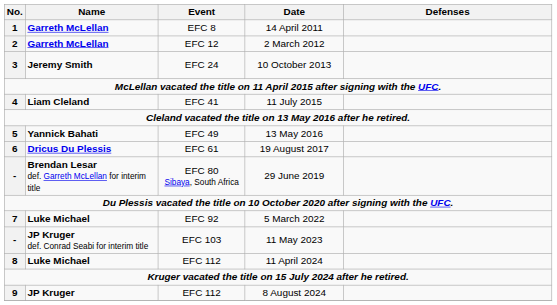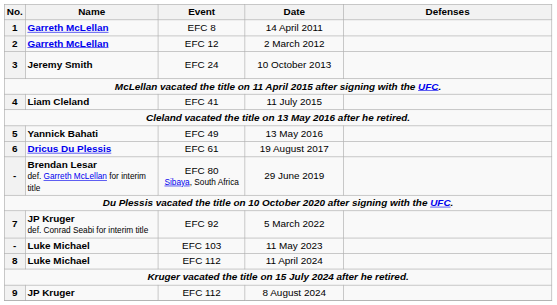5 March 2022 | Name: Luke Michael -> JP Kruger def. Conrad Seabi for interim title
11 May 2023 | Name: JP Kruger def. Conrad Seabi for interim title -> Luke Michael
